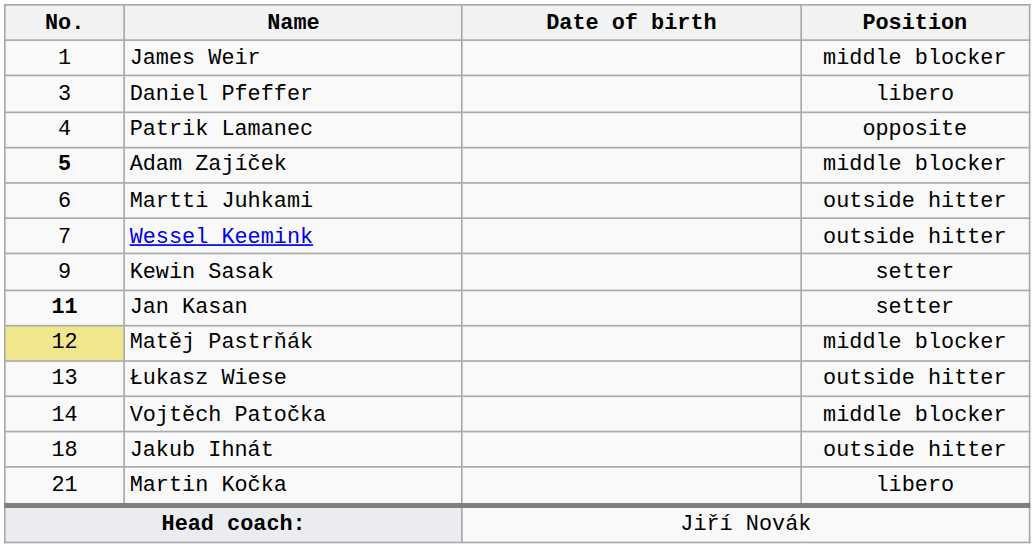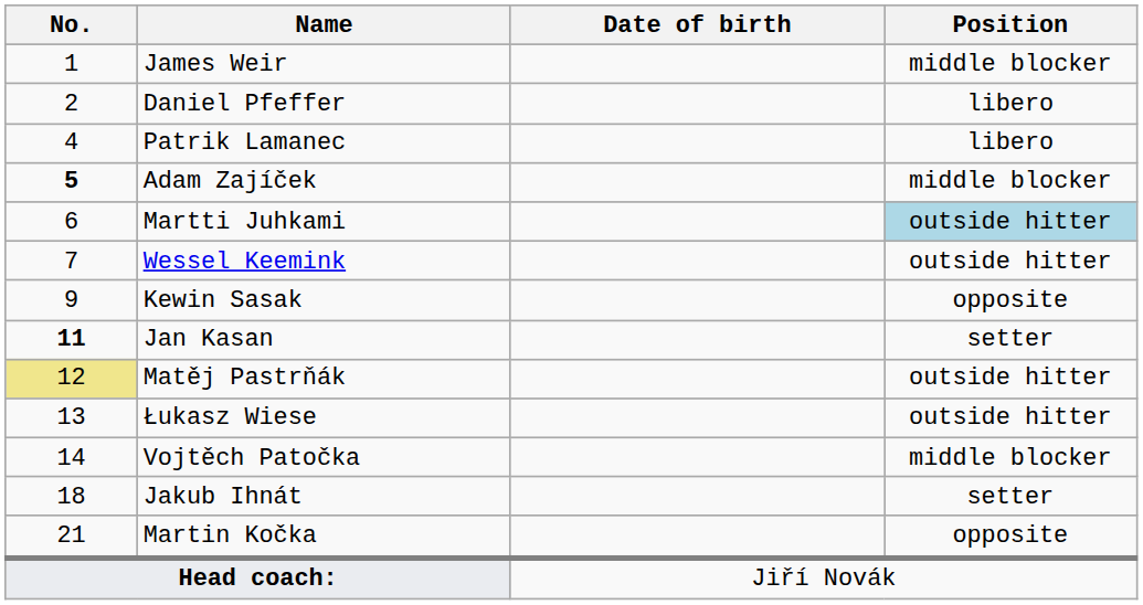Daniel Pfeffer | No.: 3 -> 2
Patrik Lamanec | Position: opposite -> libero
Martti Juhkami | Position: no background -> lightblue background
Kewin Sasak | Position: setter -> opposite
Matěj Pastrňák | Position: middle blocker -> outside hitter
Jakub Ihnát | Position: outside hitter -> setter
Martin Kočka | Position: libero -> opposite
